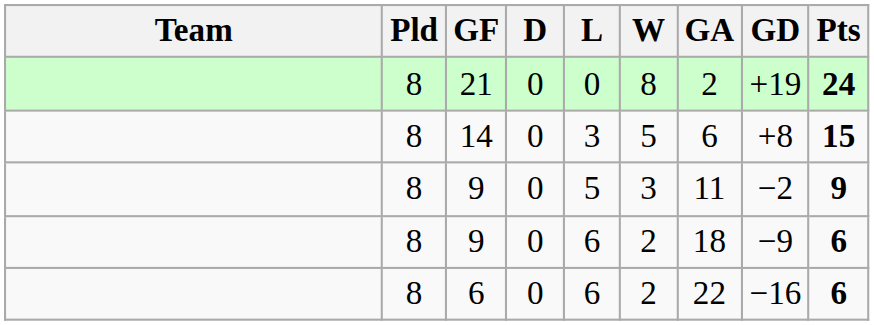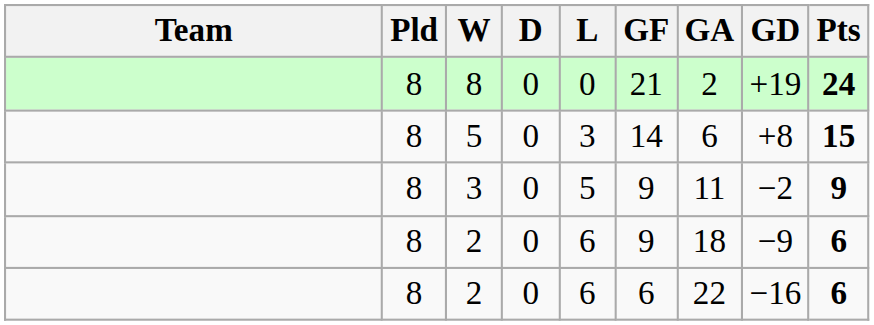columns swapped: W <-> GF
